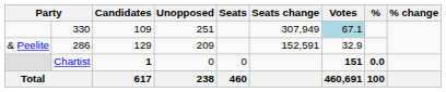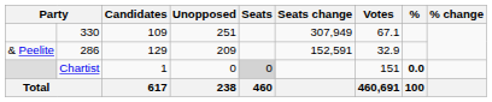330 | Votes: lightblue background -> no background
Chartist | Candidates: bold -> normal
Chartist | Seats: no background -> lightgrey background
Chartist | Votes: bold -> normal
